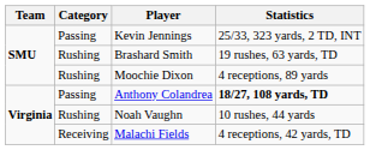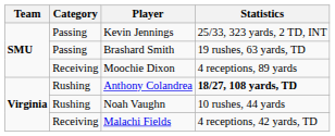Brashard Smith | Category: Rushing -> Passing
Moochie Dixon | Category: Rushing -> Receiving
Anthony Colandrea | Category: Passing -> Rushing
